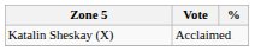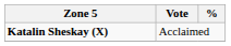Katalin Sheskay (X) | Zone 5: normal -> bold
